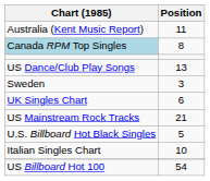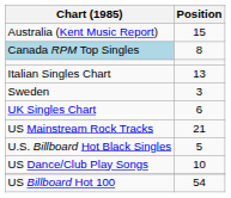row 2 | Position: 11 -> 15
row 5 | Chart (1985): US Dance/Club Play Songs -> Italian Singles Chart
row 10 | Chart (1985): Italian Singles Chart -> US Dance/Club Play Songs
